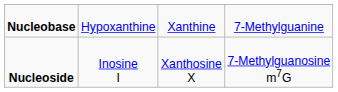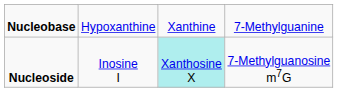Nucleoside | column 3: no background -> paleturquoise background
